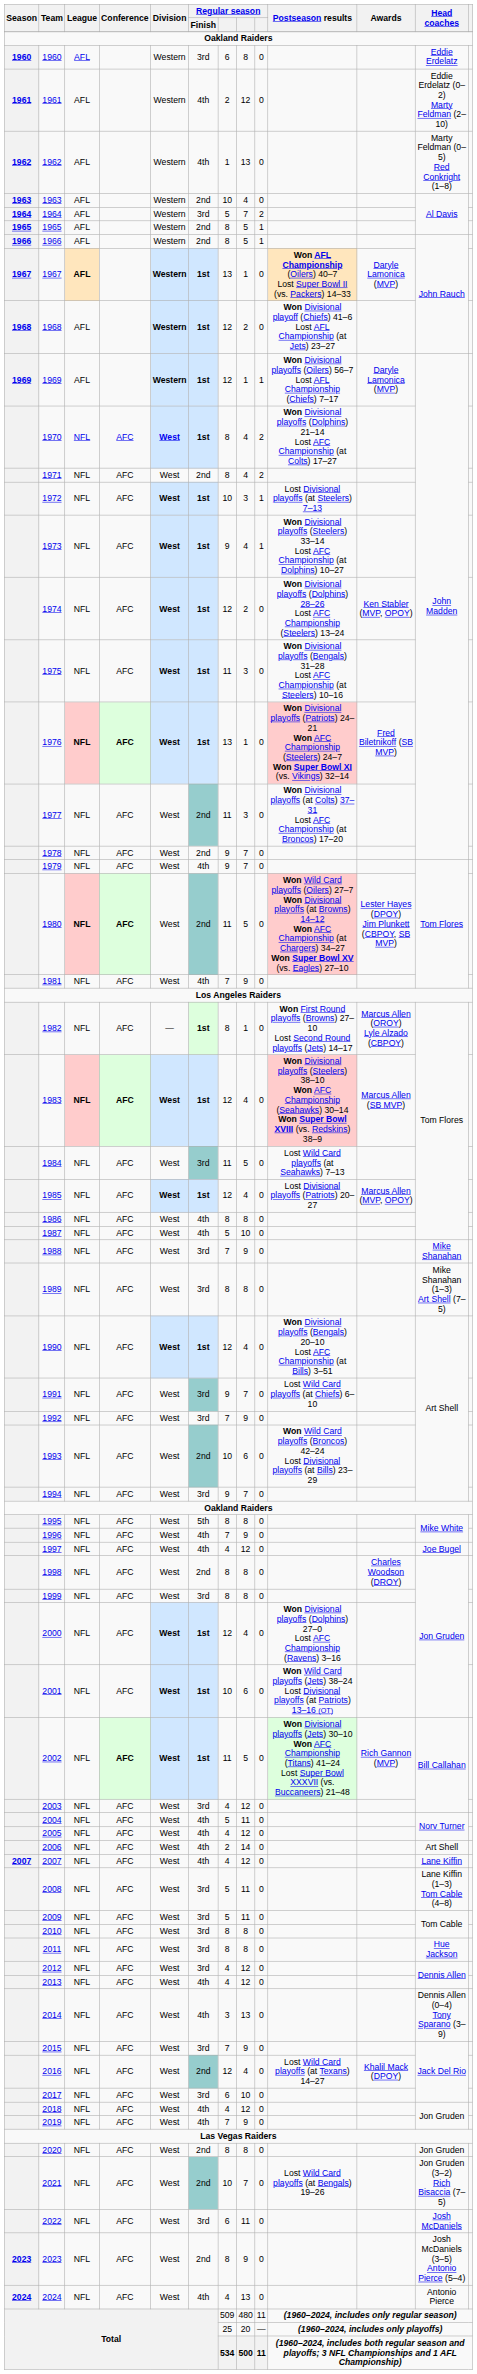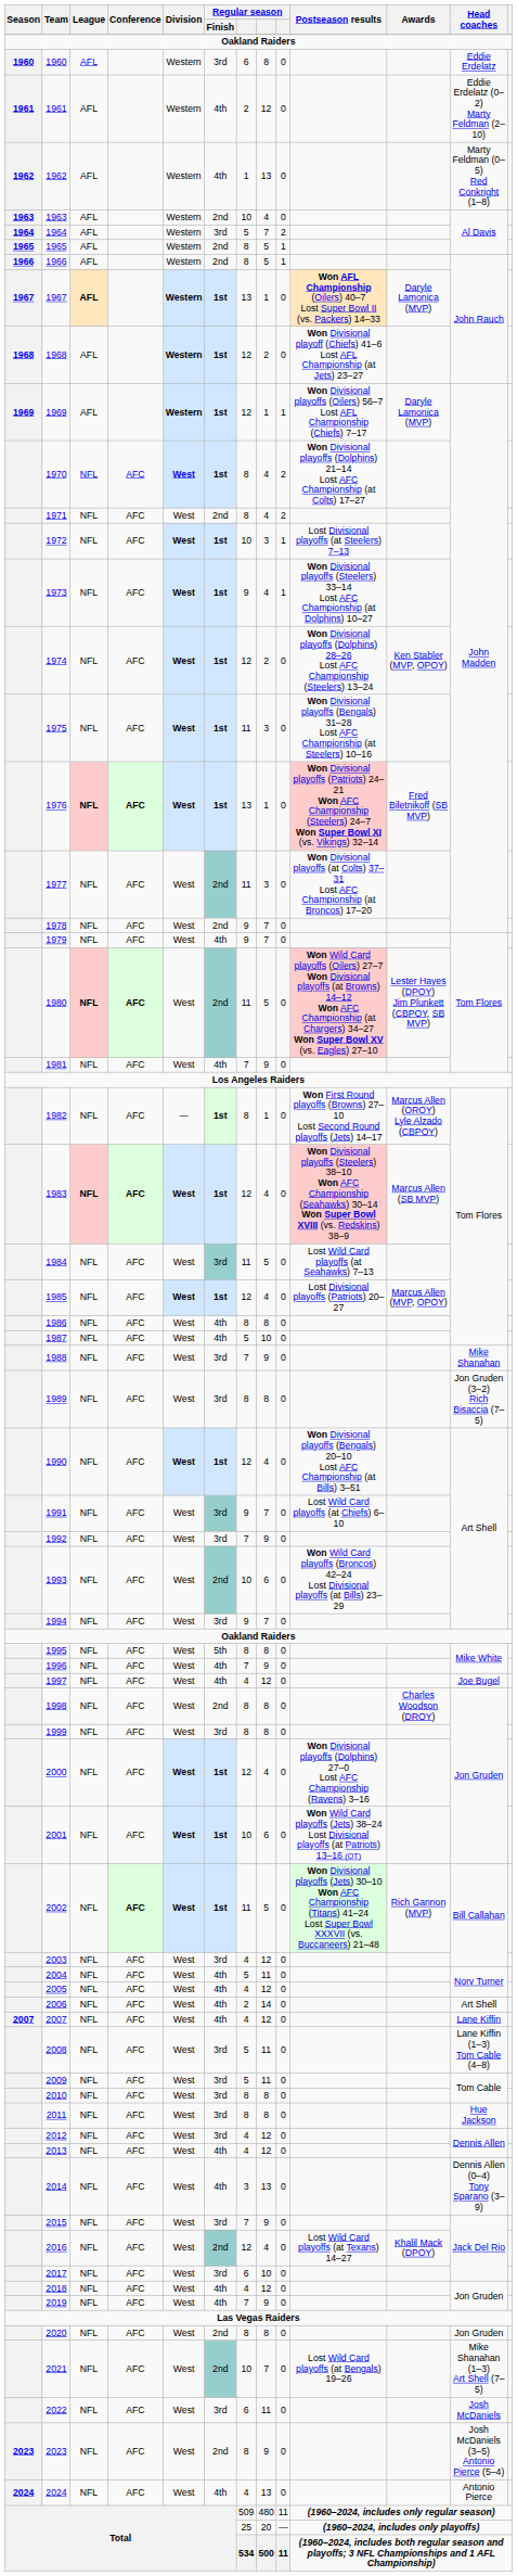1989 | Head coaches: Mike Shanahan (1–3) Art Shell (7–5) -> Jon Gruden (3–2) Rich Bisaccia (7–5)
2021 | Head coaches: Jon Gruden (3–2) Rich Bisaccia (7–5) -> Mike Shanahan (1–3) Art Shell (7–5)
